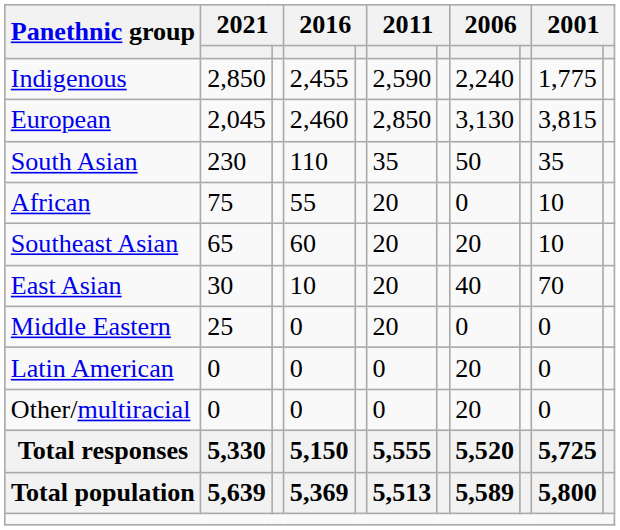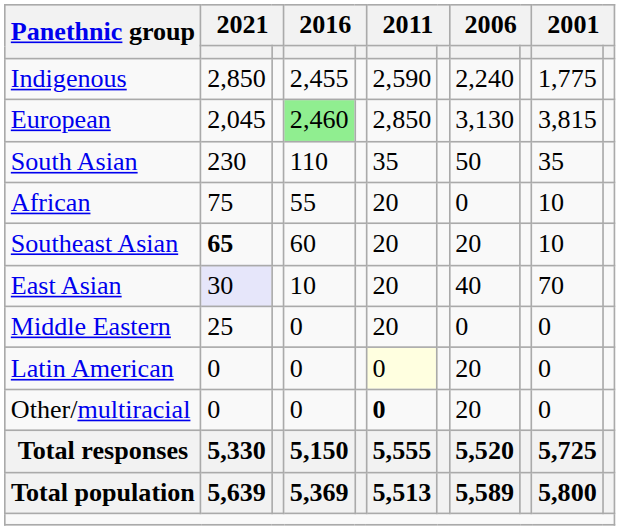European | column 4: no background -> lightgreen background
Southeast Asian | column 2: normal -> bold
East Asian | column 2: no background -> lavender background
Latin American | column 6: no background -> lightyellow background
Other/multiracial | column 6: normal -> bold
